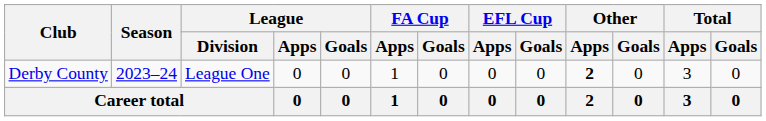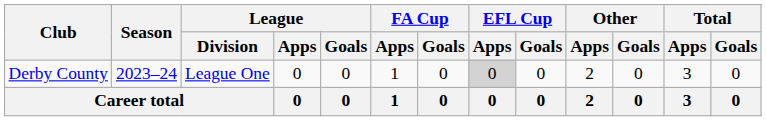Derby County | EFL Cup / Apps: no background -> lightgrey background
Derby County | Other / Apps: bold -> normal
